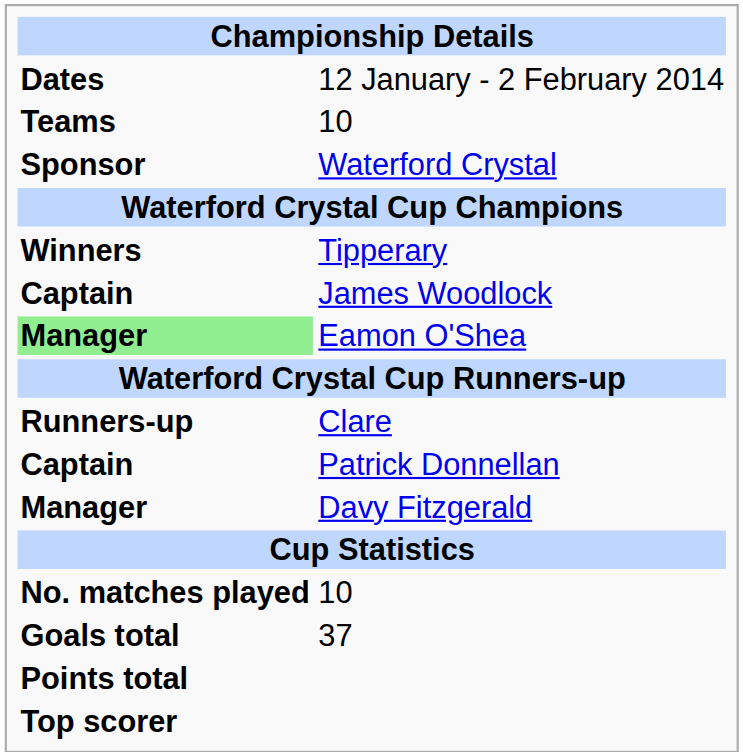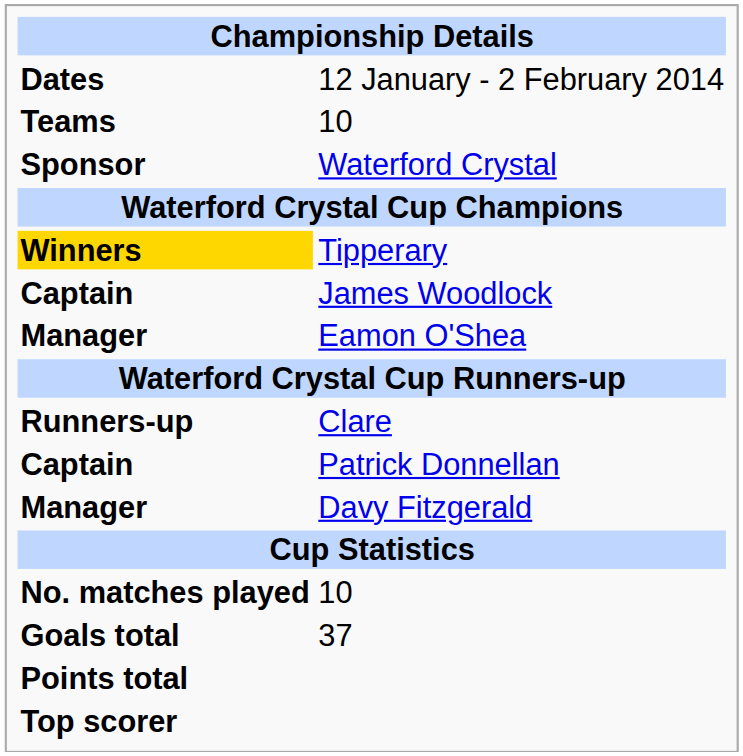Winners | column 1: no background -> gold background
Manager / Eamon O'Shea | column 1: lightgreen background -> no background
